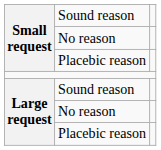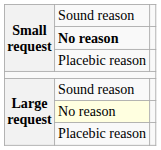Small request / No reason | column 2: normal -> bold
Large request / No reason | column 2: no background -> lightyellow background
